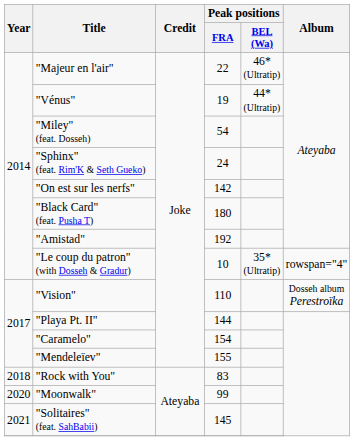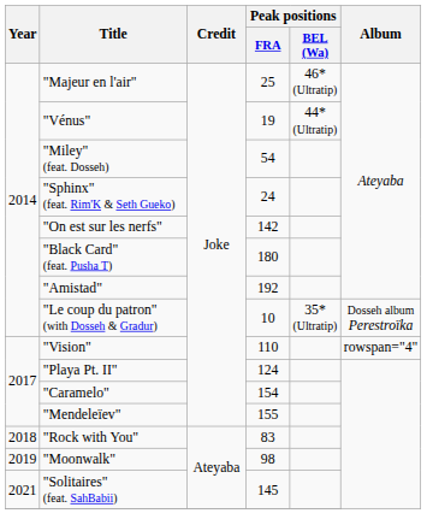"Majeur en l'air" | Peak positions / FRA: 22 -> 25
"Le coup du patron" (with Dosseh & Gradur) | Album: rowspan="4" -> Dosseh album Perestroïka
"Vision" | Album: Dosseh album Perestroïka -> rowspan="4"
"Playa Pt. II" | Peak positions / FRA: 144 -> 124
"Moonwalk" | Year: 2020 -> 2019
"Moonwalk" | Peak positions / FRA: 99 -> 98
